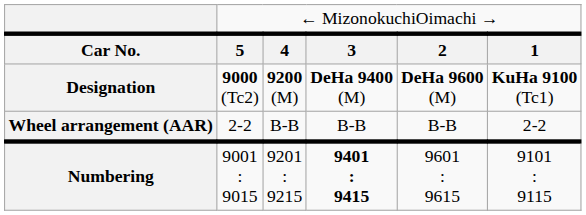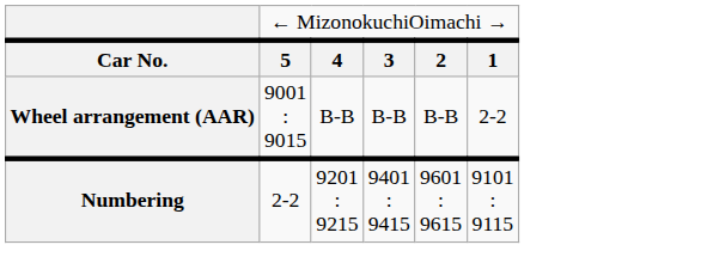- row: Designation | 9000 (Tc2) | 9200 (M) | DeHa 9400 (M) | DeHa 9600 (M) | KuHa 9100 (Tc1)
Wheel arrangement (AAR) | column 2: 2-2 -> 9001 : 9015
Numbering | column 2: 9001 : 9015 -> 2-2
Numbering | column 4: bold -> normal
